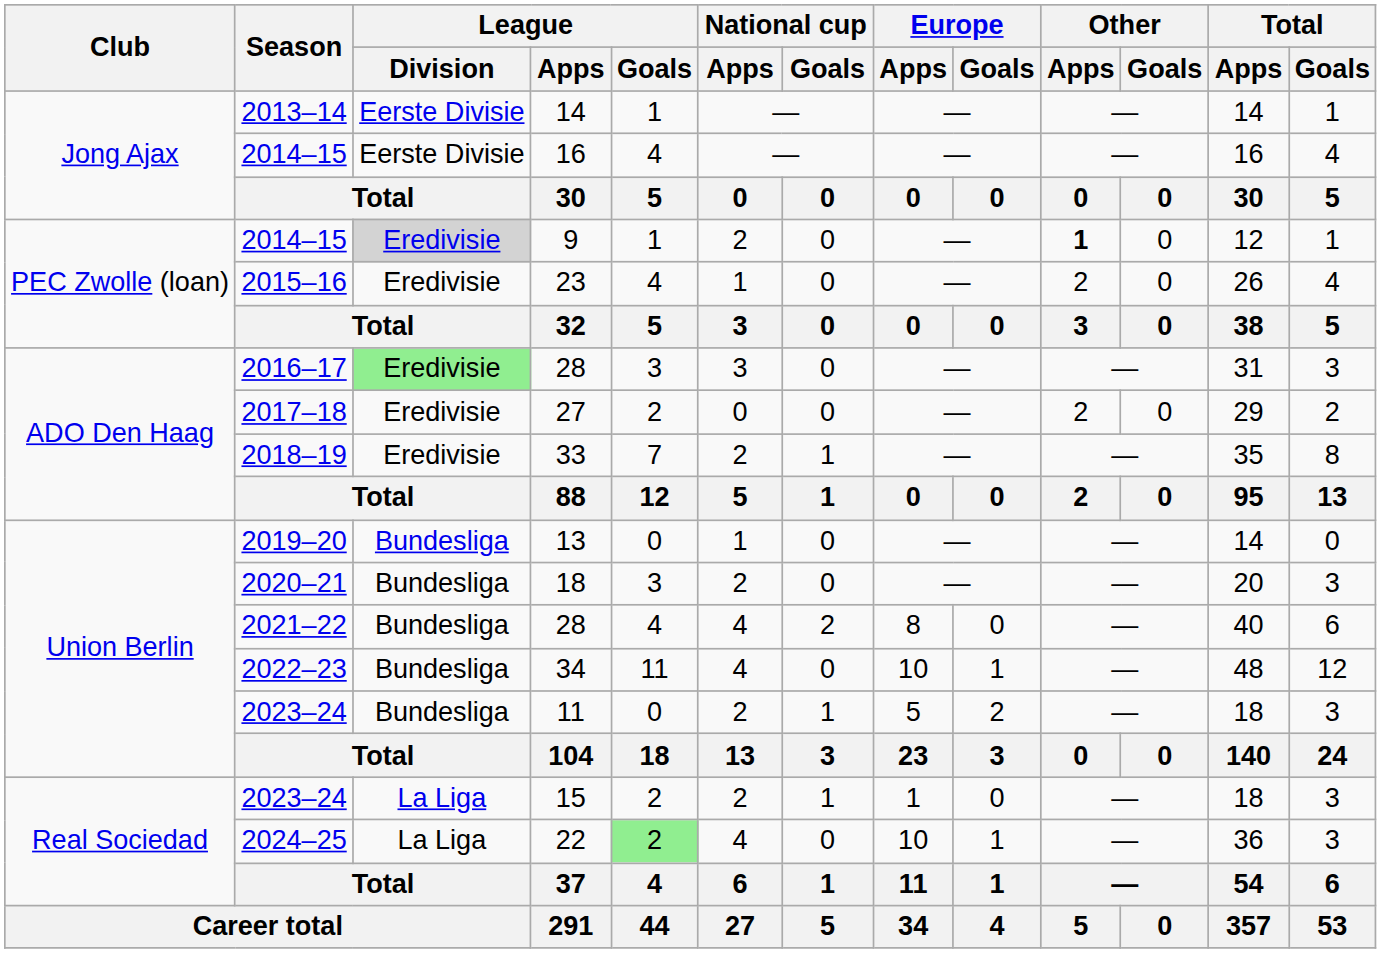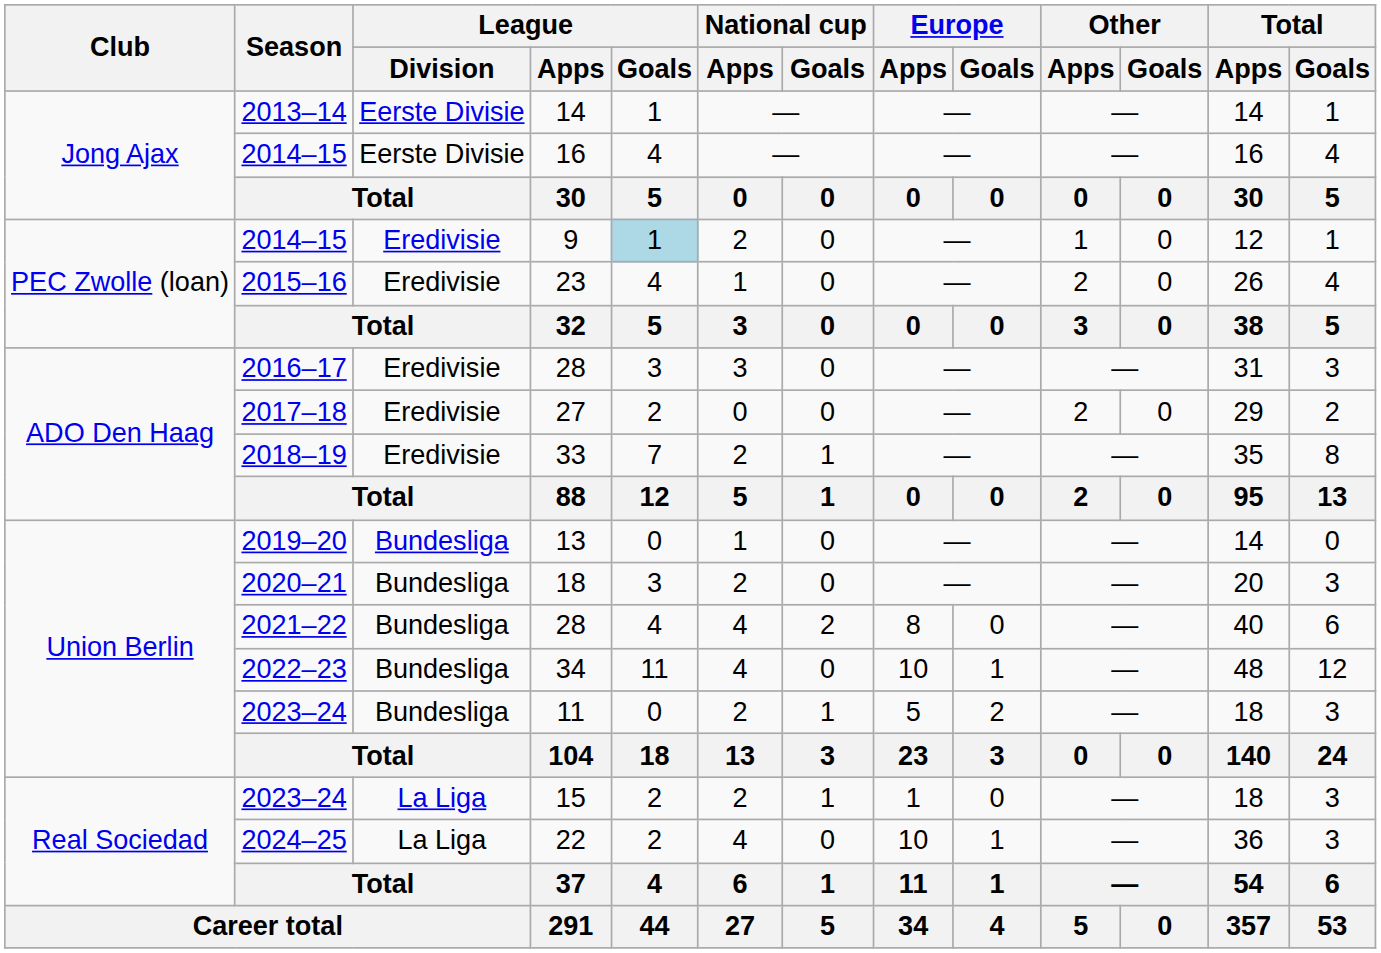9 | League / Division: lightgrey background -> no background
9 | League / Goals: no background -> lightblue background
9 | Other / Apps: bold -> normal
2016–17 / 28 | League / Division: lightgreen background -> no background
22 | League / Goals: lightgreen background -> no background
